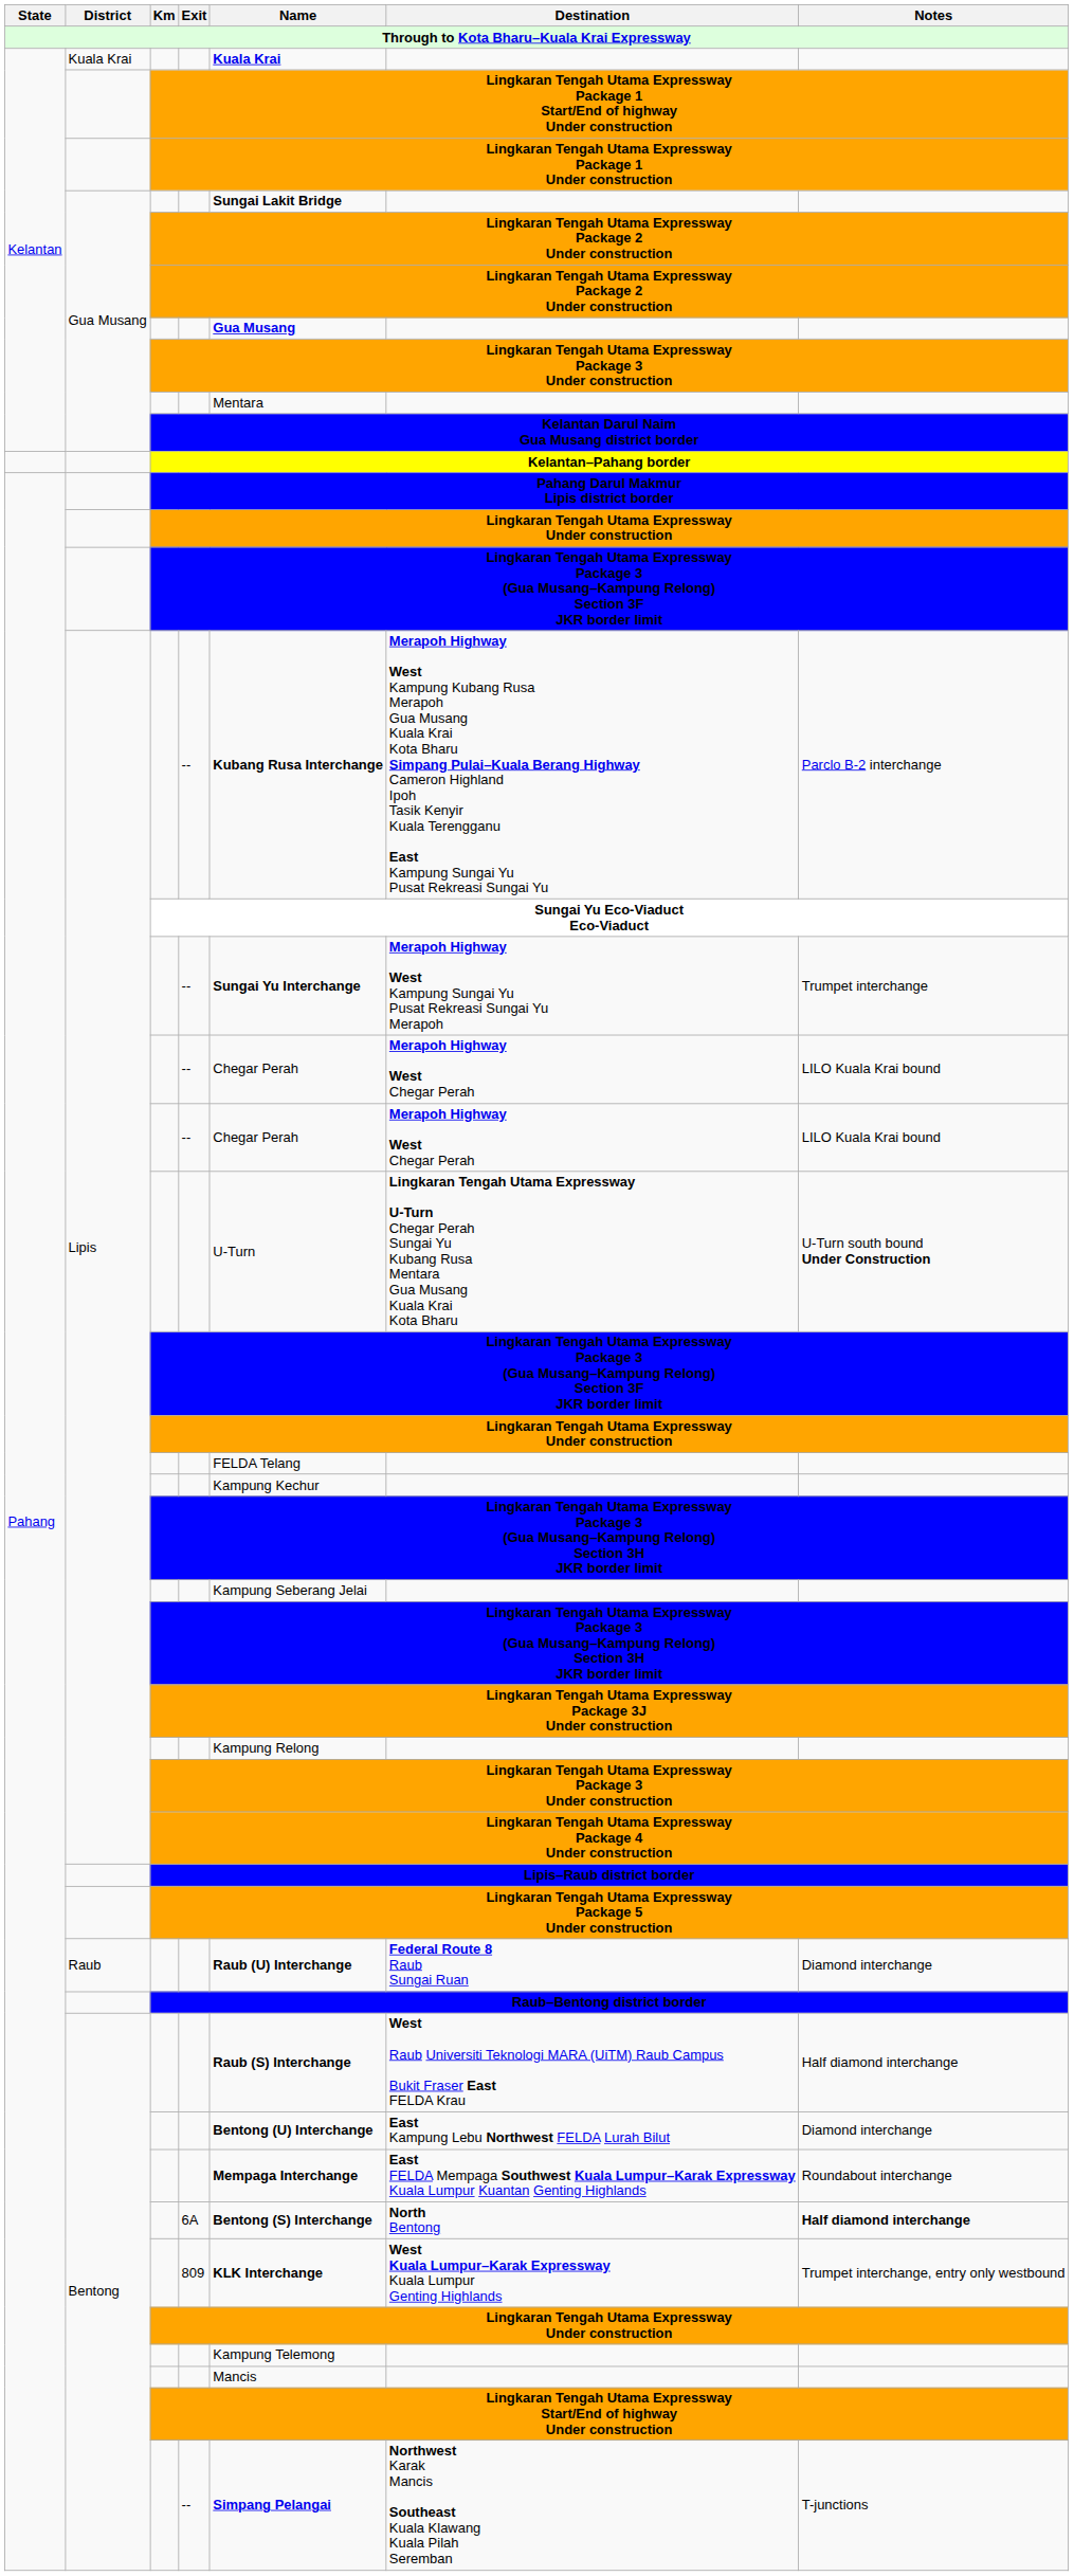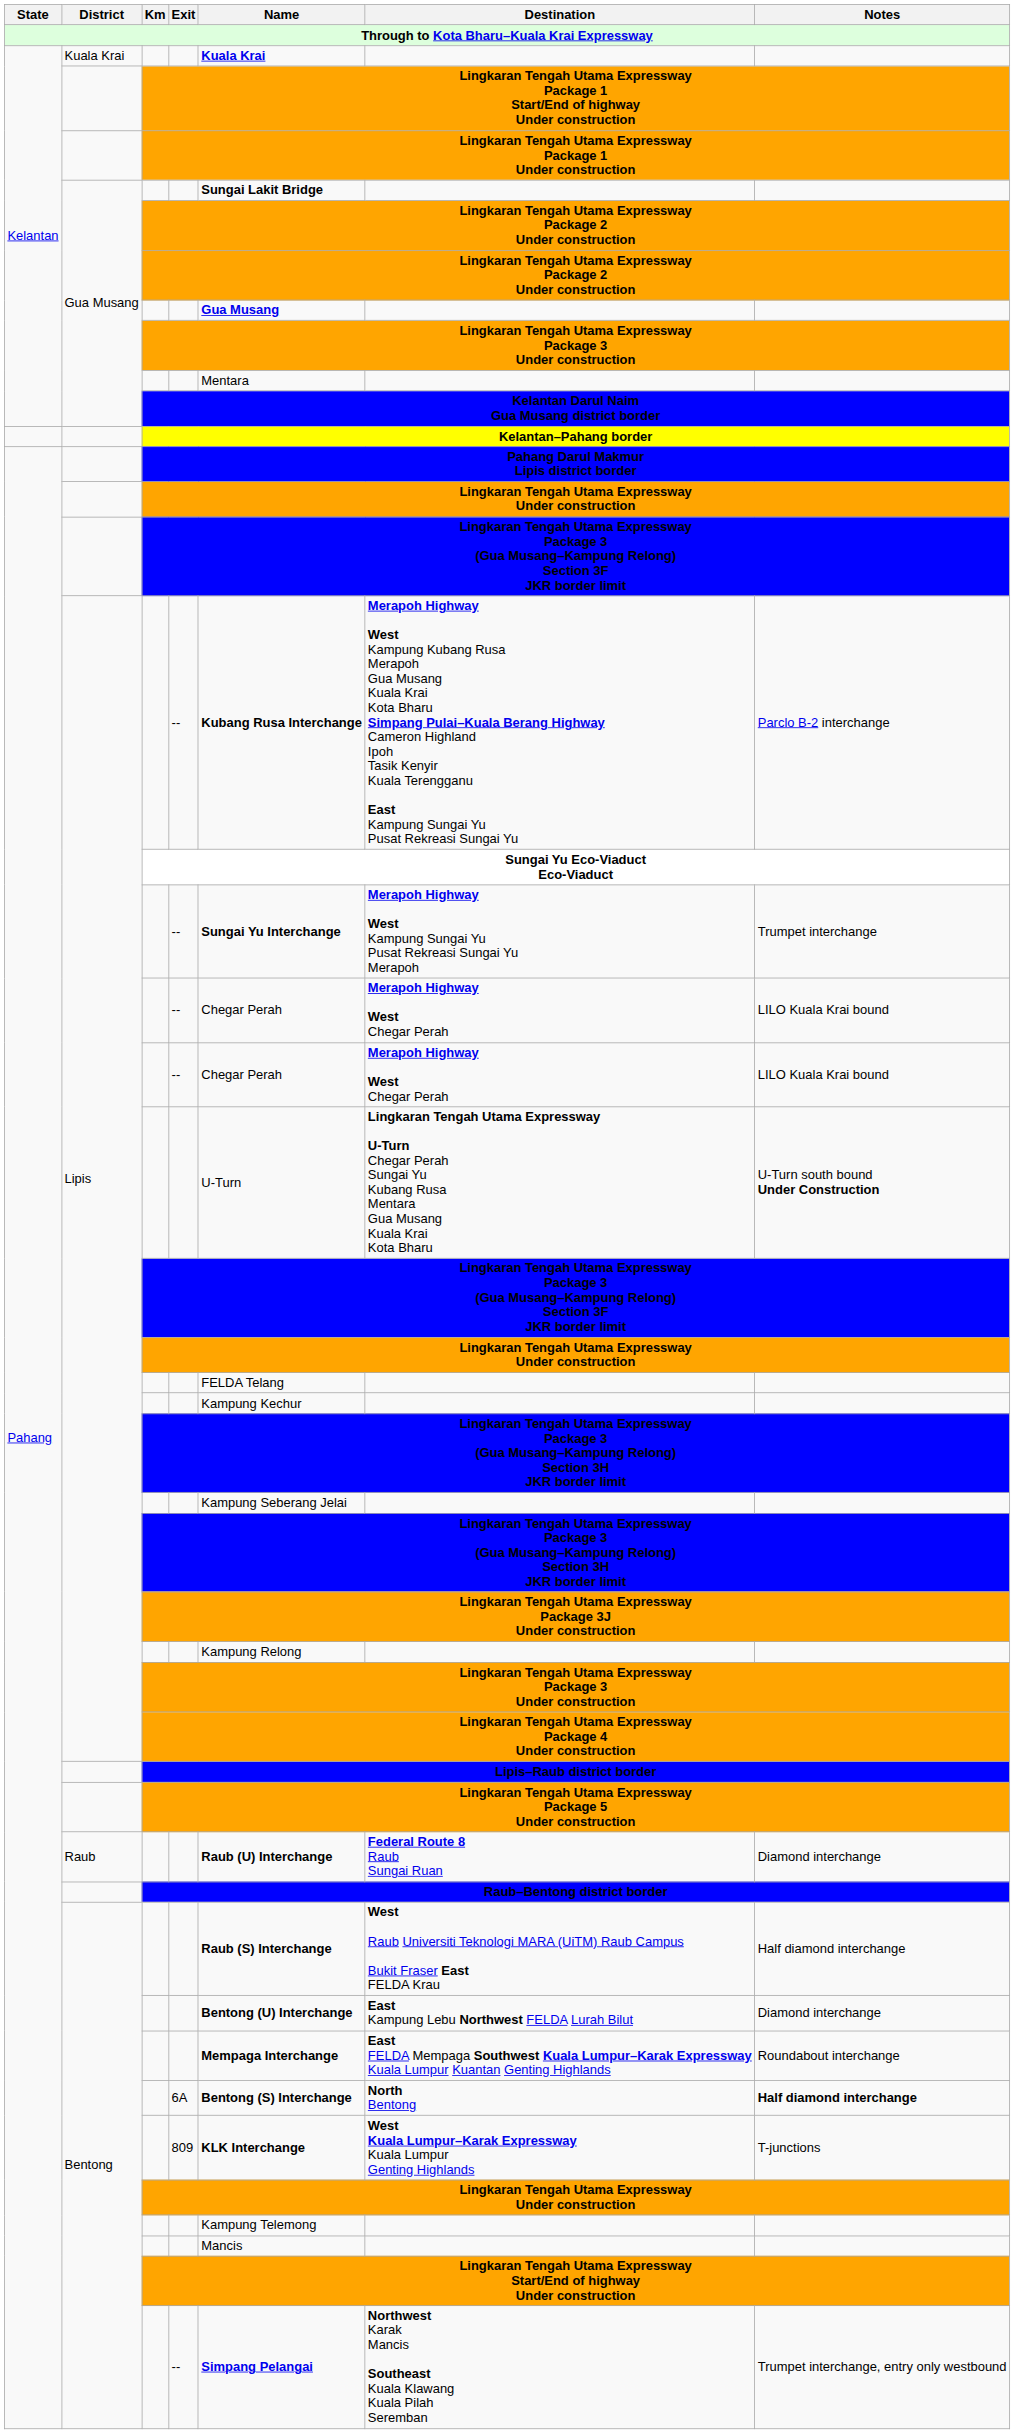809 | Notes: Trumpet interchange, entry only westbound -> T-junctions
Bentong / -- | Notes: T-junctions -> Trumpet interchange, entry only westbound
